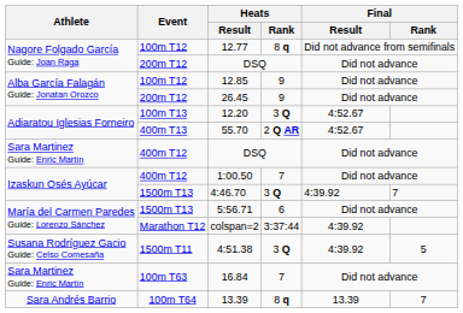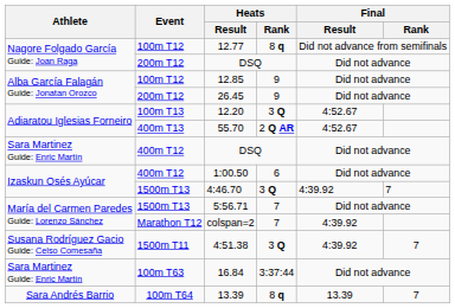1:00.50 | Heats / Rank: 7 -> 6
5:56.71 | Heats / Rank: 6 -> 7
colspan=2 | Heats / Rank: 3:37:44 -> 7
4:51.38 | Final / Rank: 5 -> 7
16.84 | Heats / Rank: 7 -> 3:37:44
